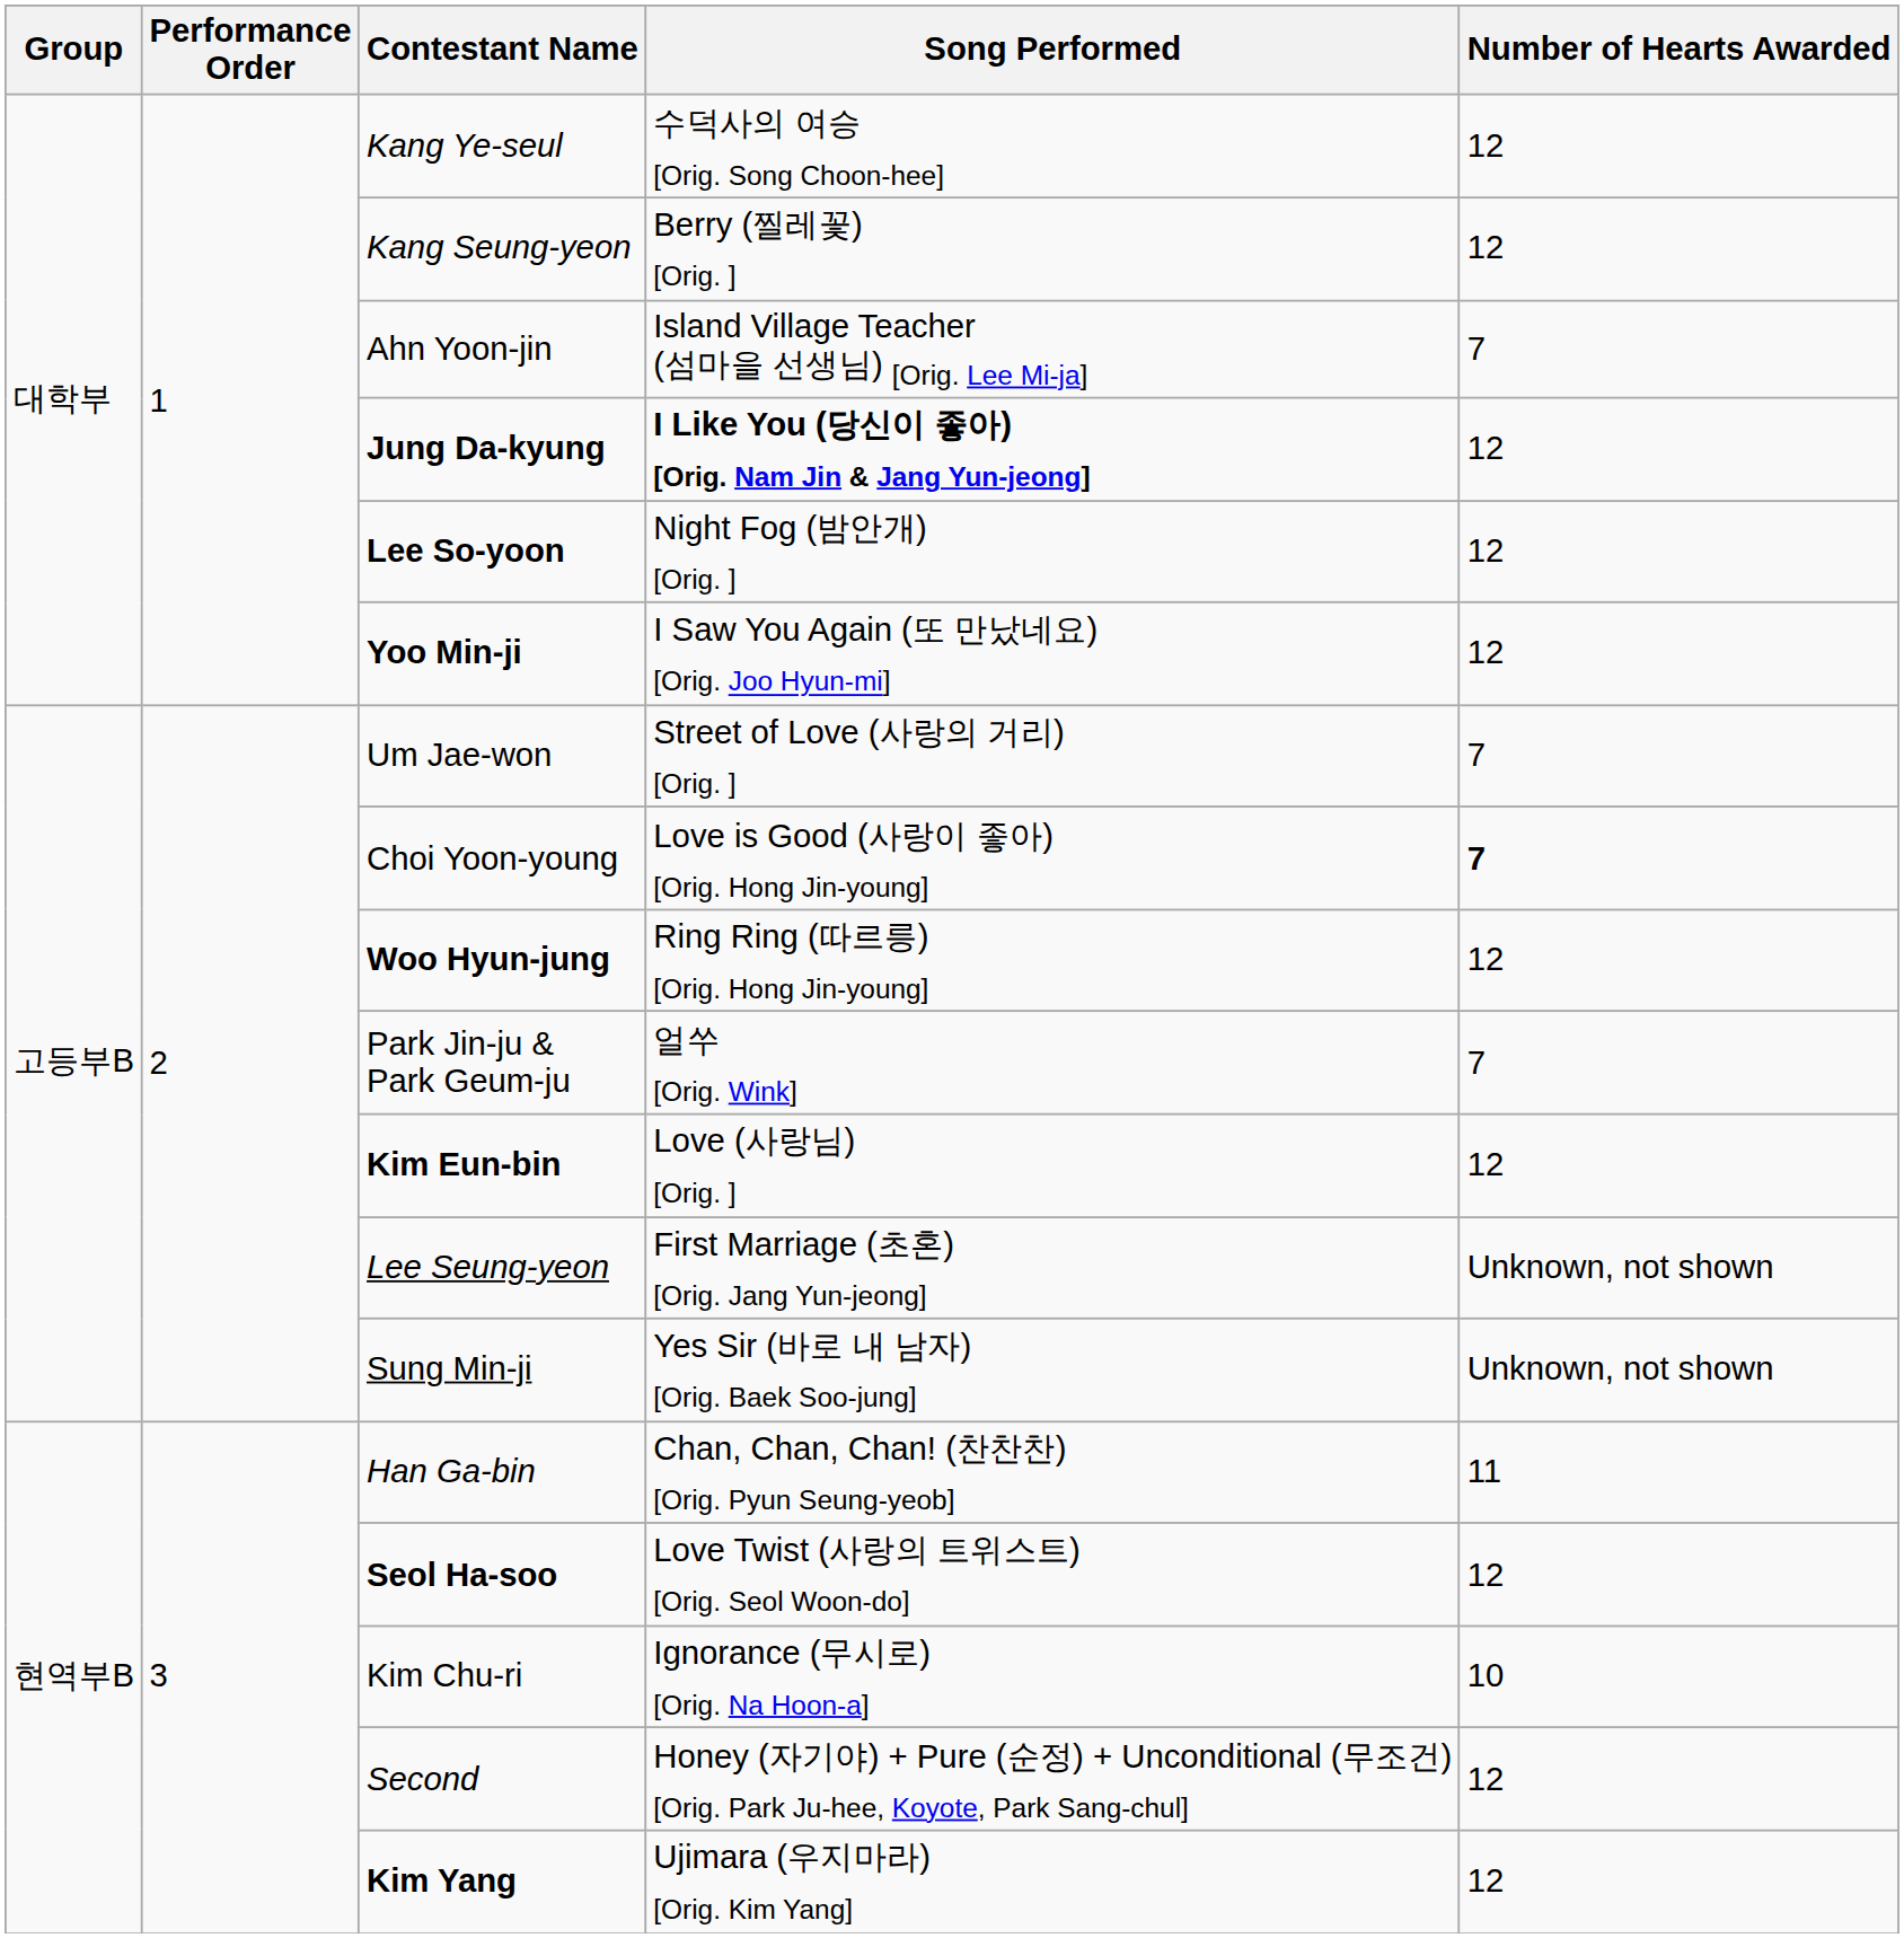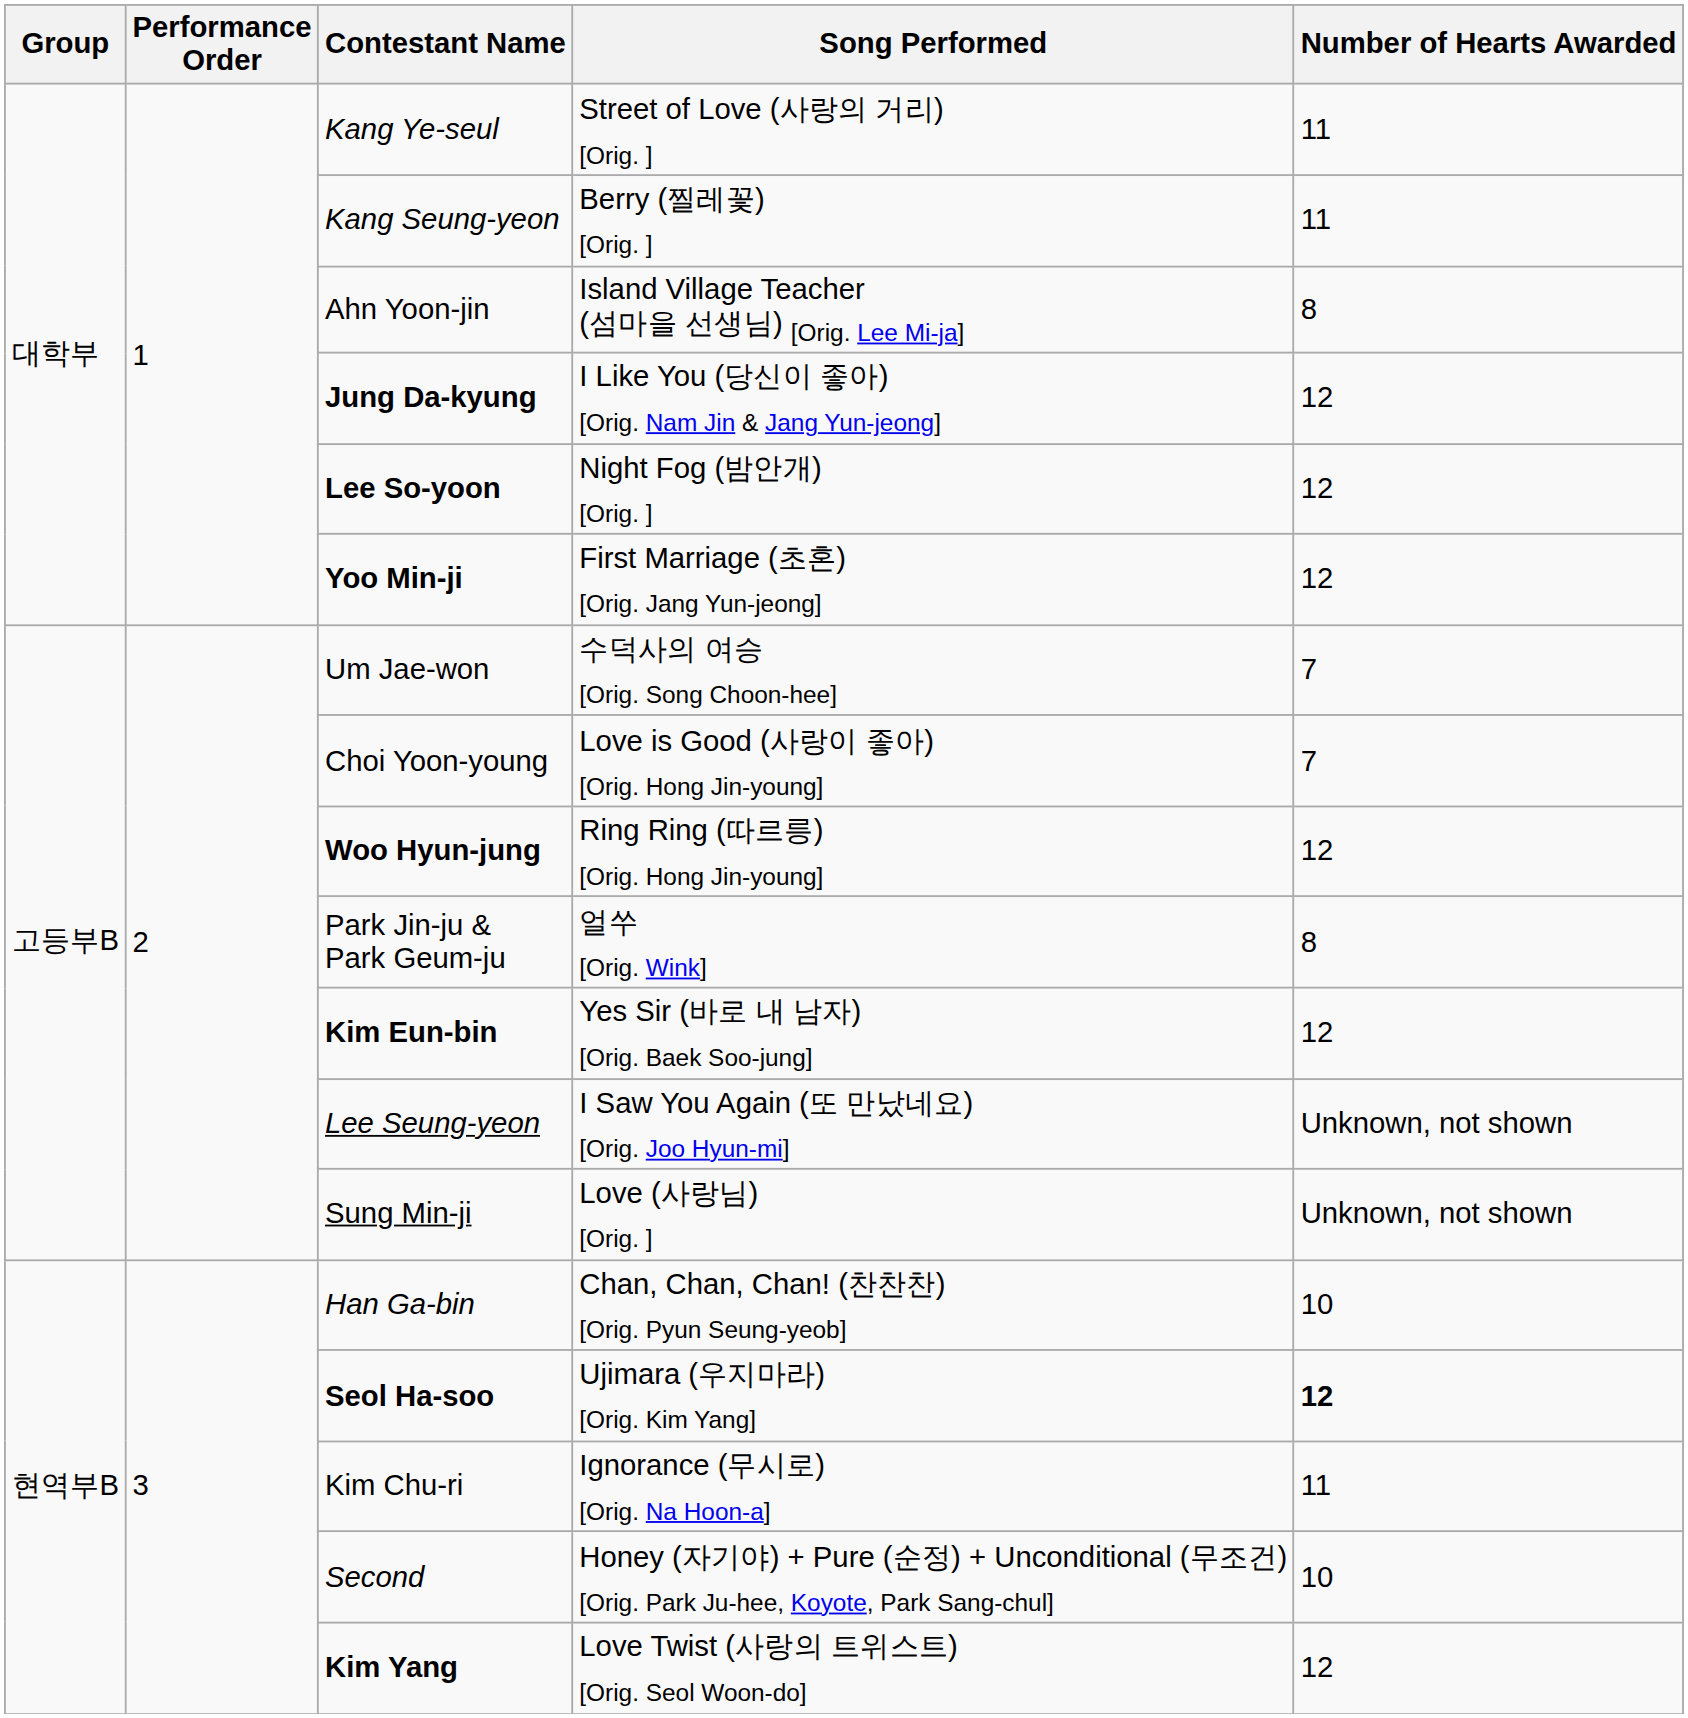Kang Ye-seul | Song Performed: 수덕사의 여승 [Orig. Song Choon-hee] -> Street of Love (사랑의 거리) [Orig. ]
Kang Ye-seul | Number of Hearts Awarded: 12 -> 11
Kang Seung-yeon | Number of Hearts Awarded: 12 -> 11
Ahn Yoon-jin | Number of Hearts Awarded: 7 -> 8
Jung Da-kyung | Song Performed: bold -> normal
Yoo Min-ji | Song Performed: I Saw You Again (또 만났네요) [Orig. Joo Hyun-mi] -> First Marriage (초혼) [Orig. Jang Yun-jeong]
Um Jae-won | Song Performed: Street of Love (사랑의 거리) [Orig. ] -> 수덕사의 여승 [Orig. Song Choon-hee]
Choi Yoon-young | Number of Hearts Awarded: bold -> normal
Park Jin-ju & Park Geum-ju | Number of Hearts Awarded: 7 -> 8
Kim Eun-bin | Song Performed: Love (사랑님) [Orig. ] -> Yes Sir (바로 내 남자) [Orig. Baek Soo-jung]
Lee Seung-yeon | Song Performed: First Marriage (초혼) [Orig. Jang Yun-jeong] -> I Saw You Again (또 만났네요) [Orig. Joo Hyun-mi]
Sung Min-ji | Song Performed: Yes Sir (바로 내 남자) [Orig. Baek Soo-jung] -> Love (사랑님) [Orig. ]
Han Ga-bin | Number of Hearts Awarded: 11 -> 10
Seol Ha-soo | Song Performed: Love Twist (사랑의 트위스트) [Orig. Seol Woon-do] -> Ujimara (우지마라) [Orig. Kim Yang]
Seol Ha-soo | Number of Hearts Awarded: normal -> bold
Kim Chu-ri | Number of Hearts Awarded: 10 -> 11
Second | Number of Hearts Awarded: 12 -> 10
Kim Yang | Song Performed: Ujimara (우지마라) [Orig. Kim Yang] -> Love Twist (사랑의 트위스트) [Orig. Seol Woon-do]
